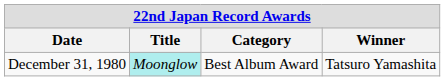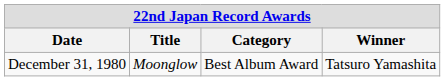December 31, 1980 | Title: paleturquoise background -> no background
